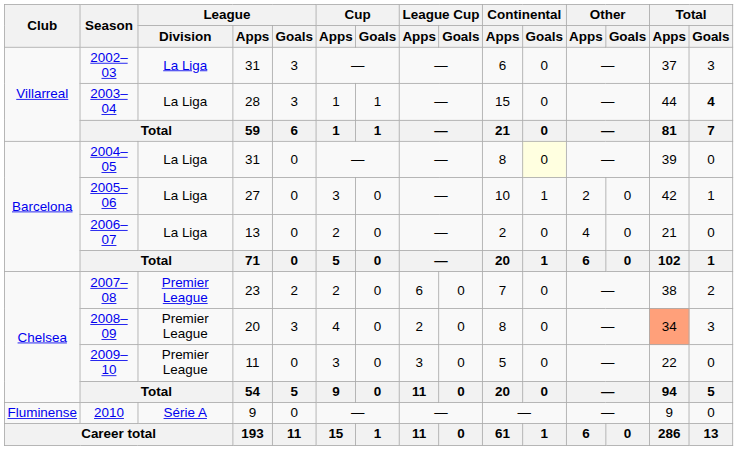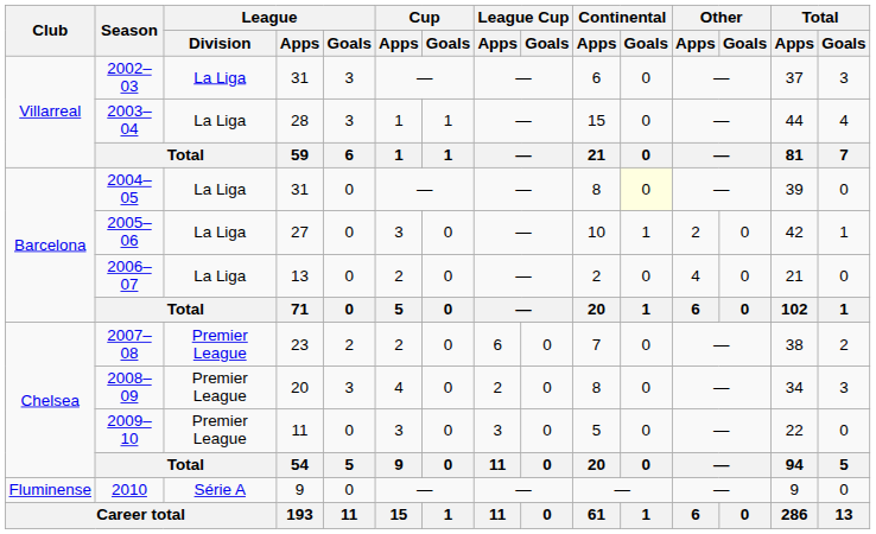2003–04 | Total / Goals: bold -> normal
2008–09 | Total / Apps: lightsalmon background -> no background
